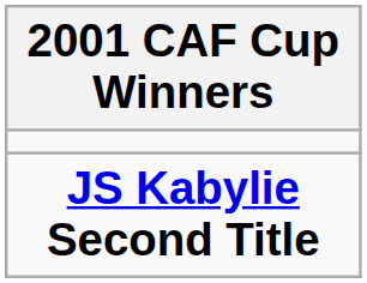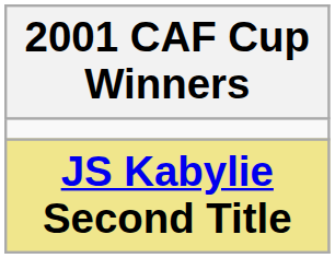row 3 | column 1: no background -> khaki background
